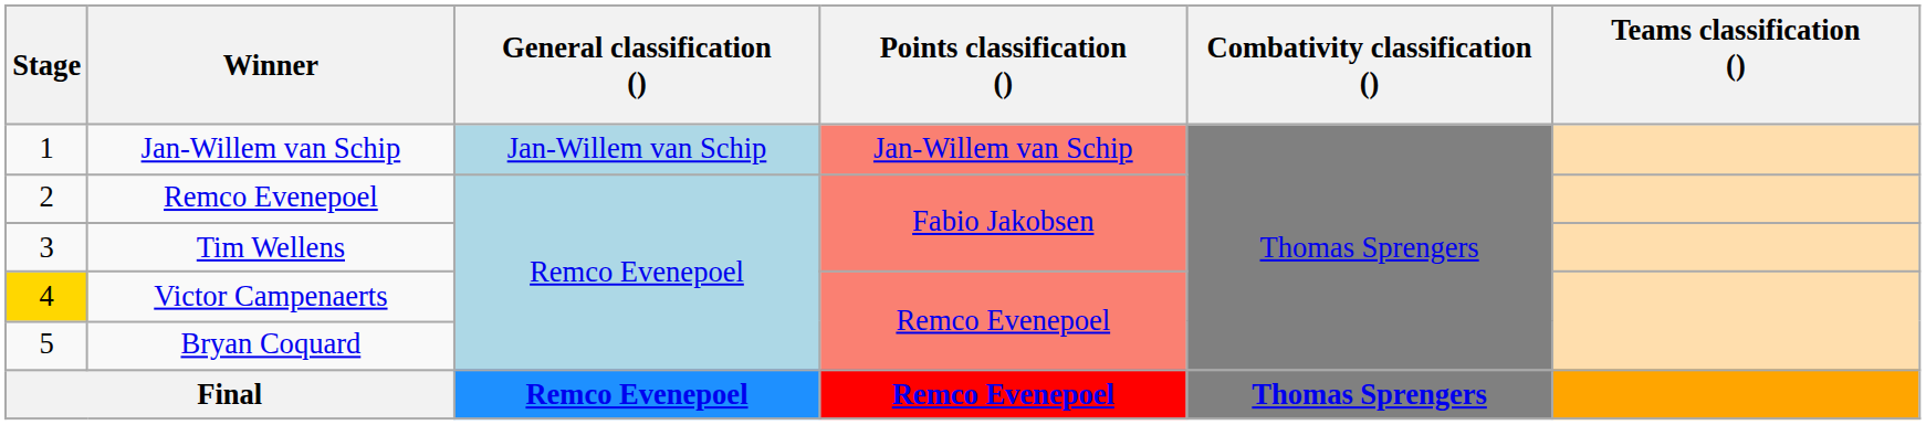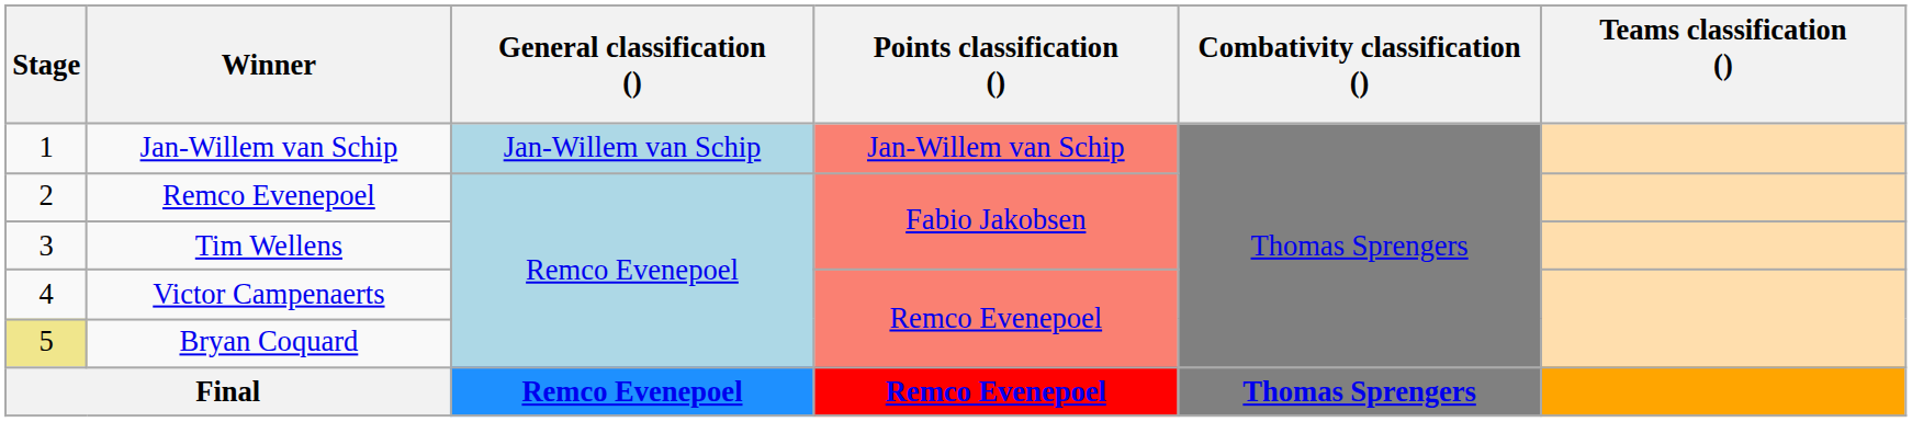Victor Campenaerts | Stage: gold background -> no background
Bryan Coquard | Stage: no background -> khaki background
